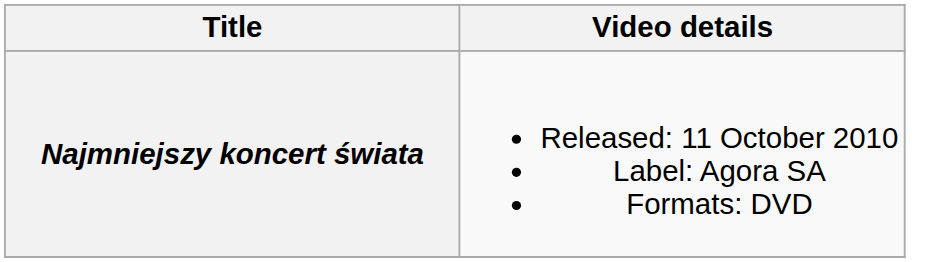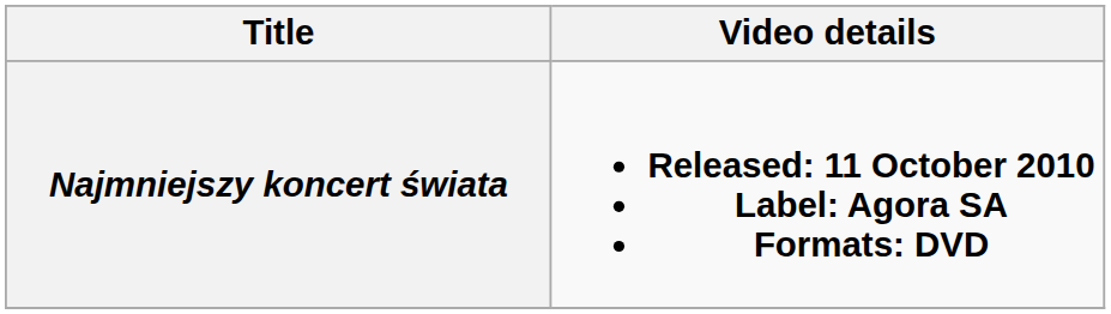Najmniejszy koncert świata | Video details: normal -> bold
